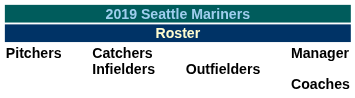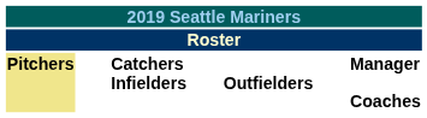Pitchers | column 1: no background -> khaki background
